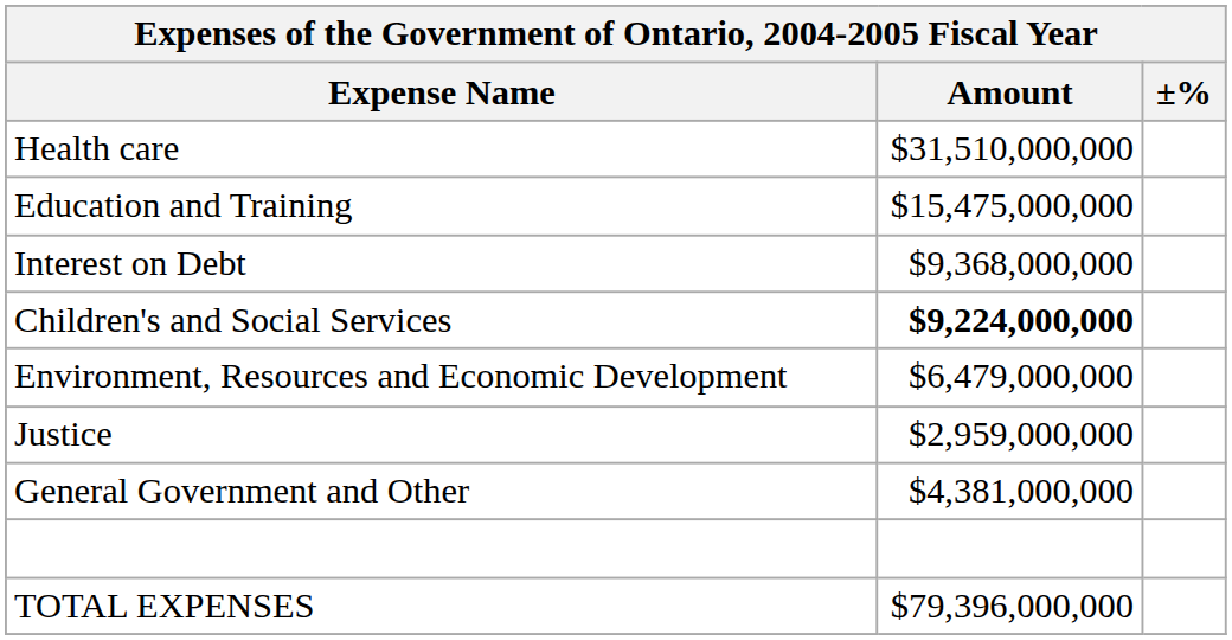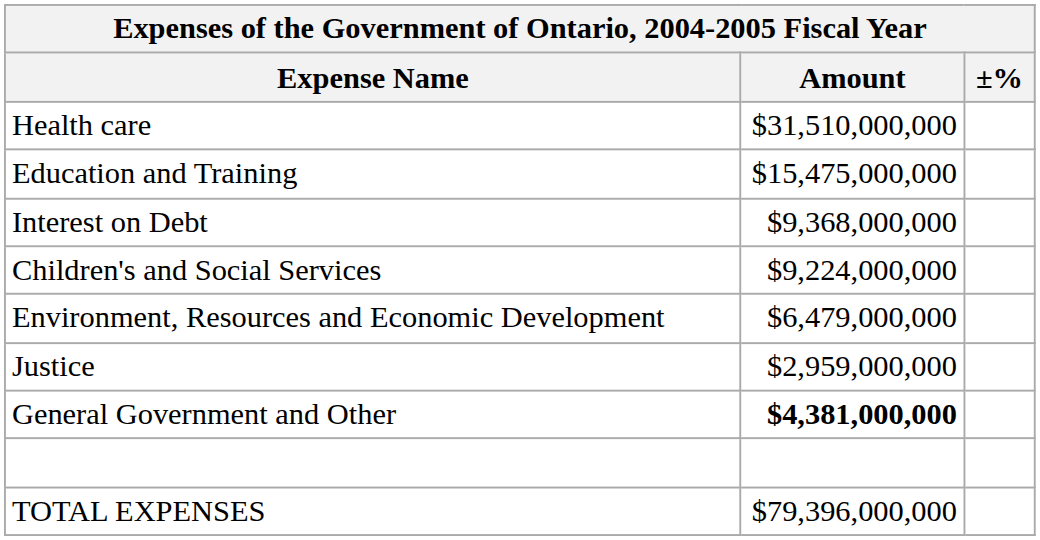Children's and Social Services | Amount: bold -> normal
General Government and Other | Amount: normal -> bold
